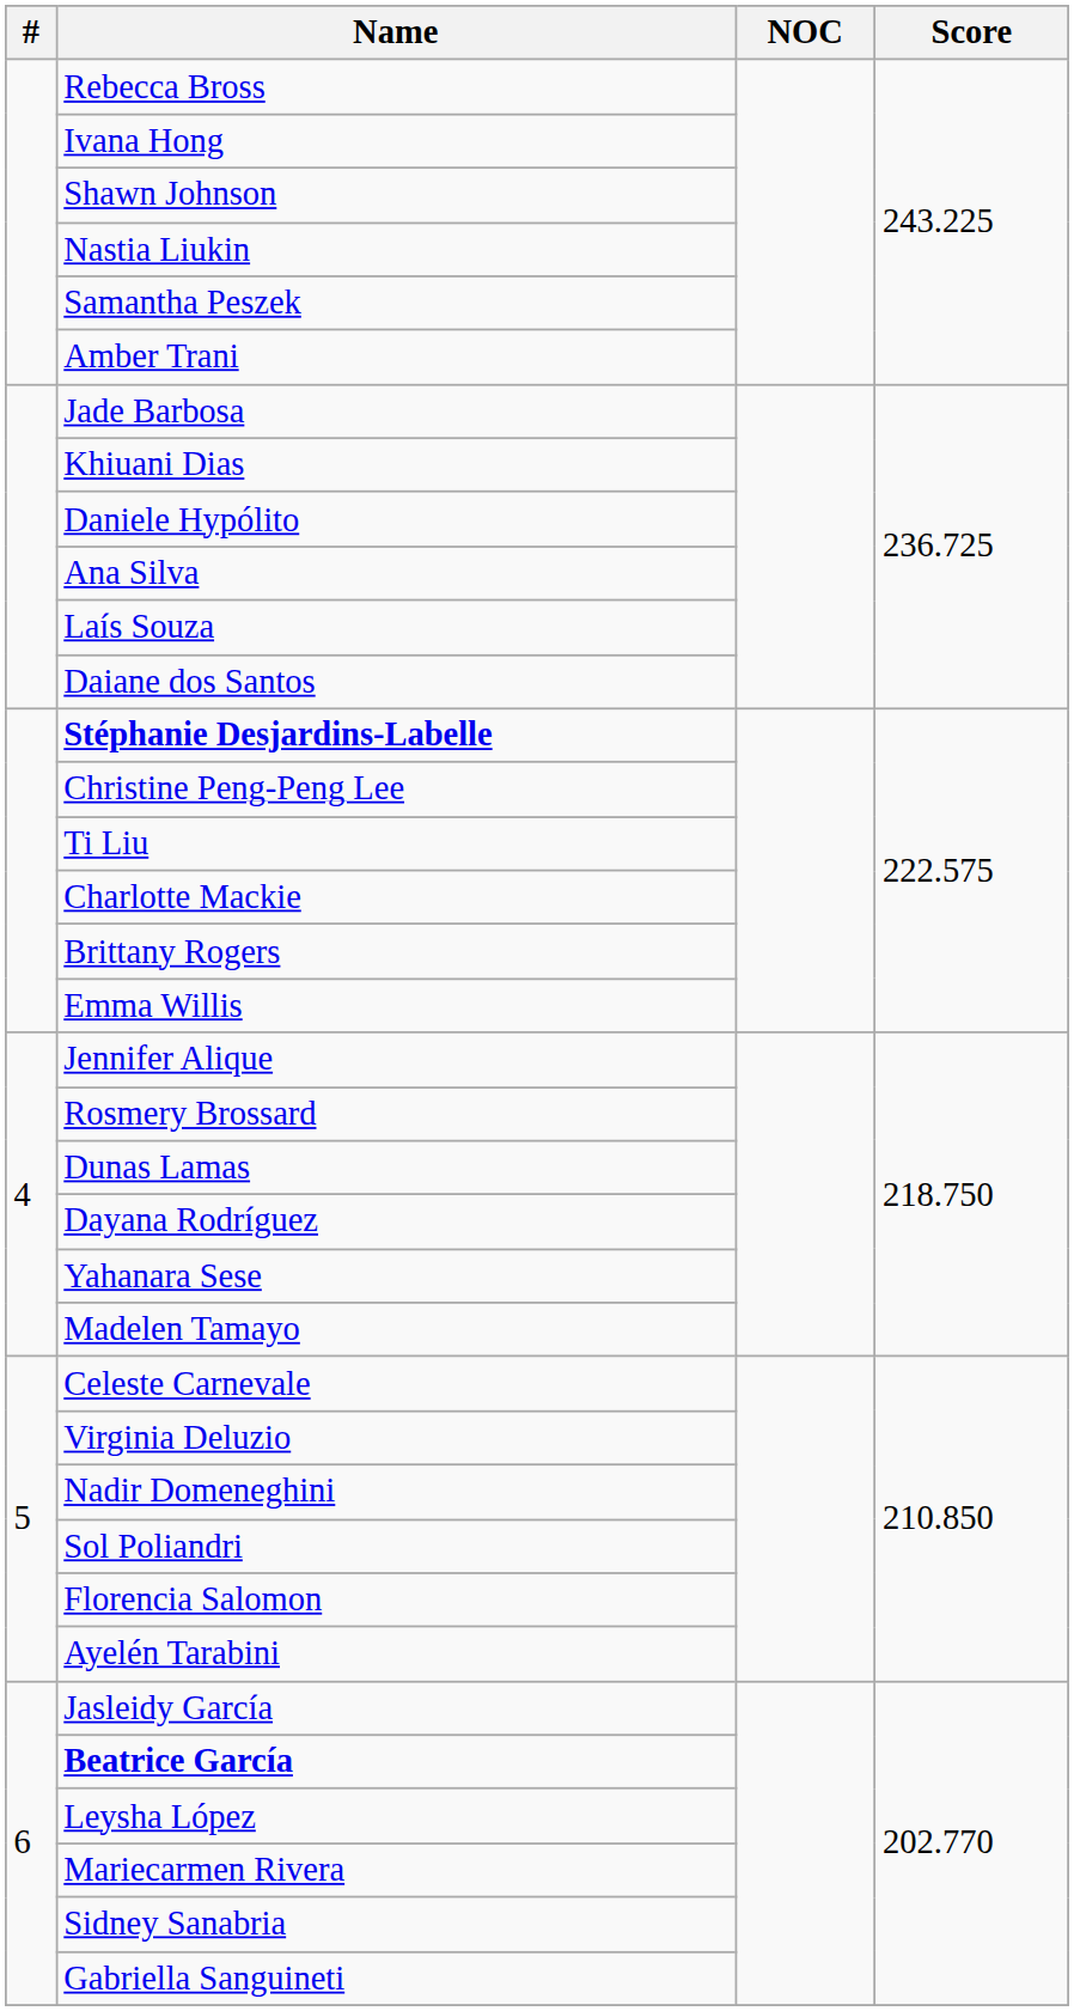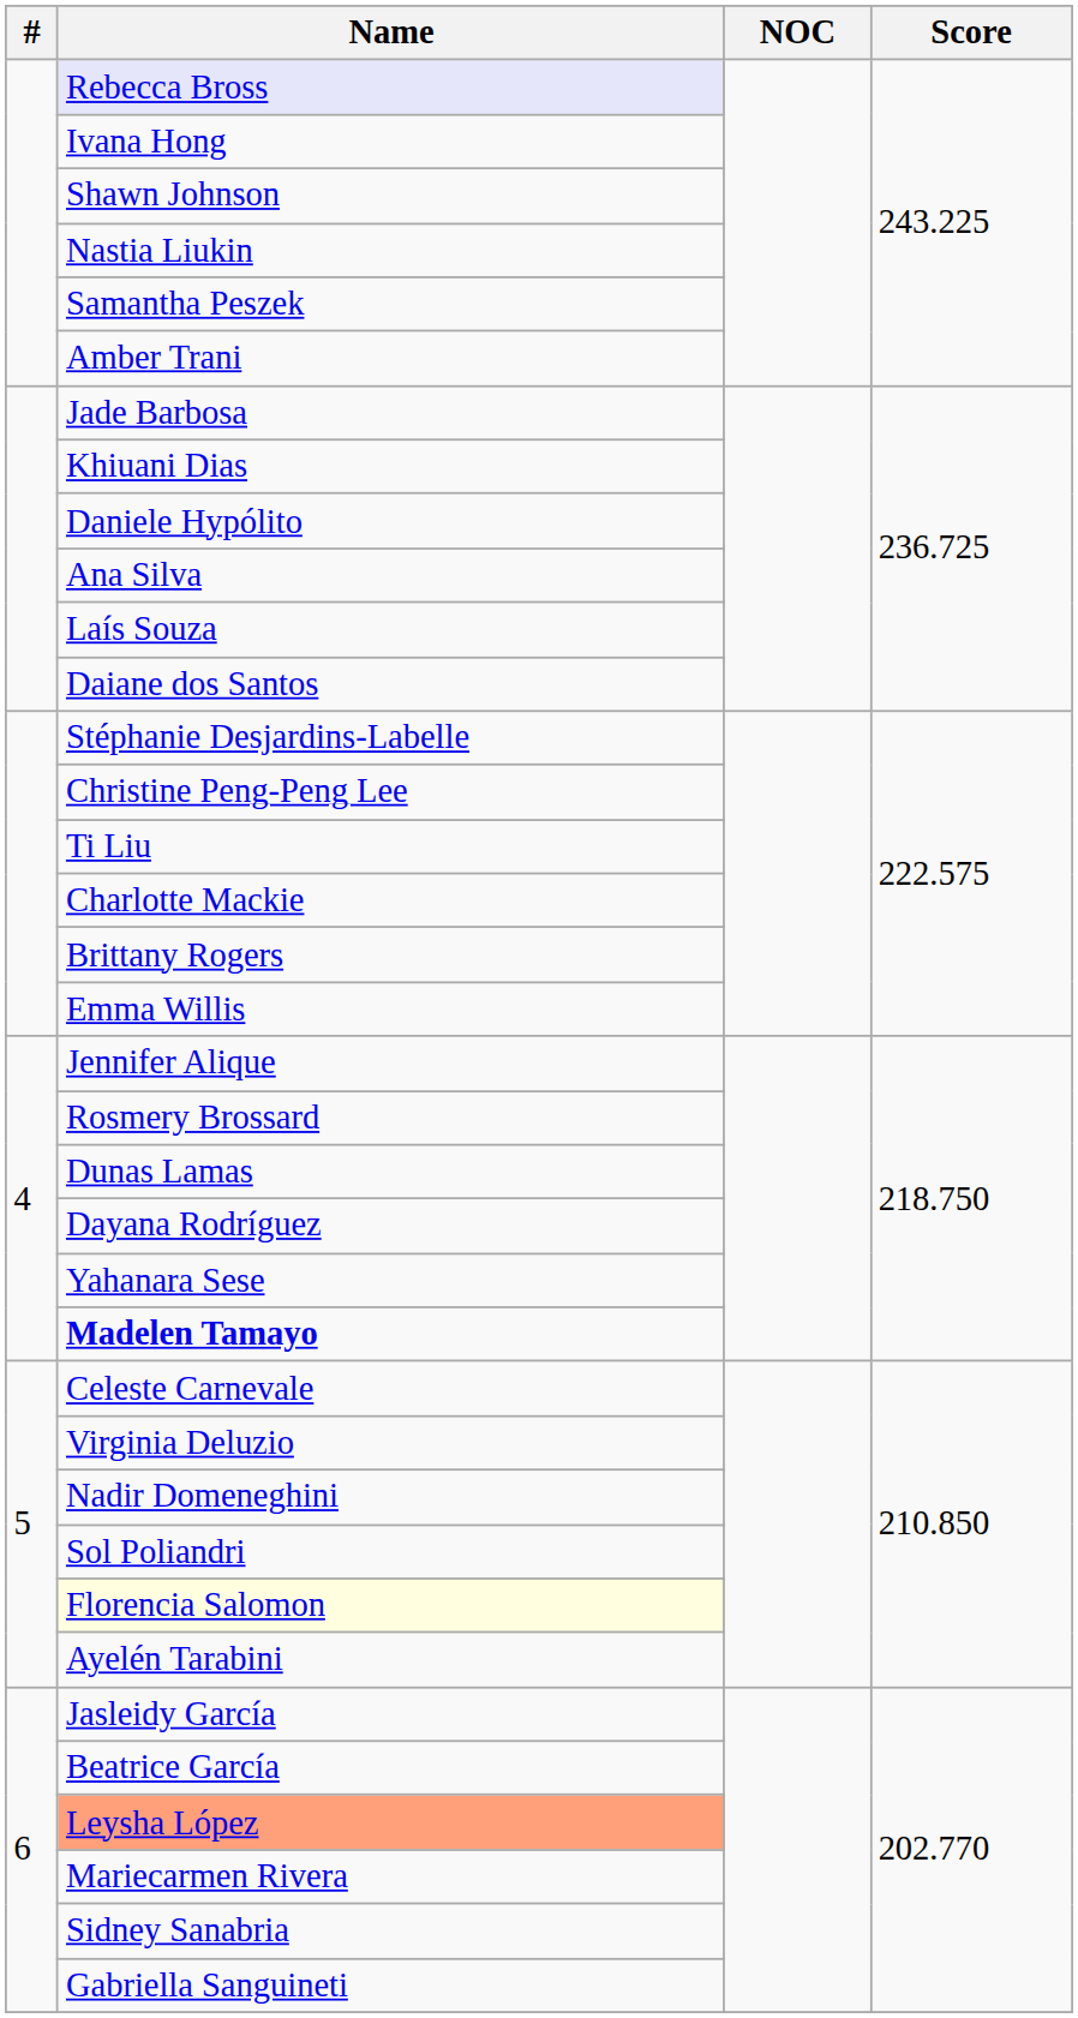Rebecca Bross | Name: no background -> lavender background
Stéphanie Desjardins-Labelle | Name: bold -> normal
Madelen Tamayo | Name: normal -> bold
Florencia Salomon | Name: no background -> lightyellow background
Beatrice García | Name: bold -> normal
Leysha López | Name: no background -> lightsalmon background
